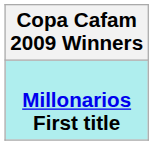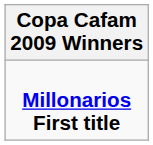row 2 | column 1: paleturquoise background -> no background
